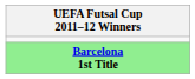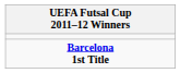row 3 | column 1: lightgreen background -> no background
